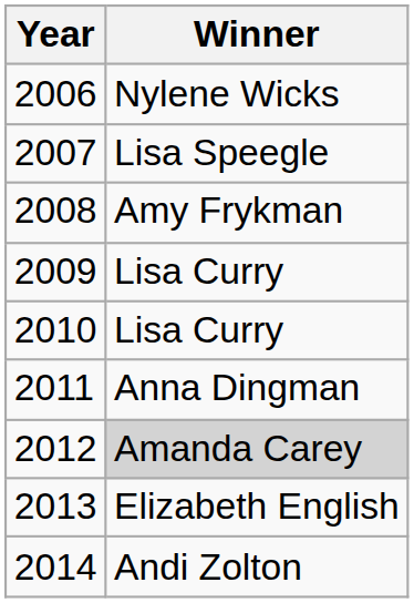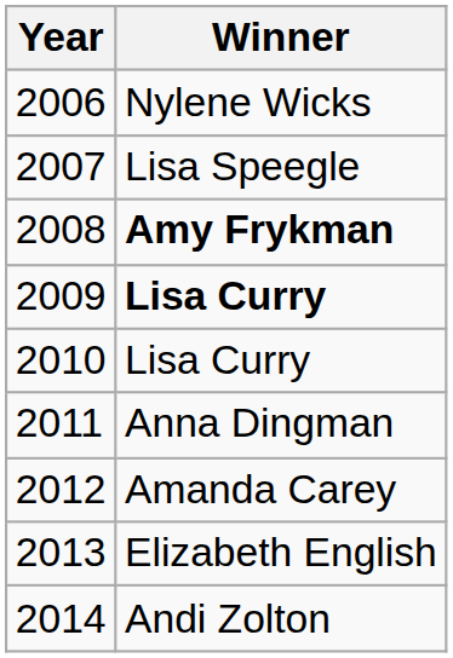2008 | Winner: normal -> bold
2009 | Winner: normal -> bold
2012 | Winner: lightgrey background -> no background
